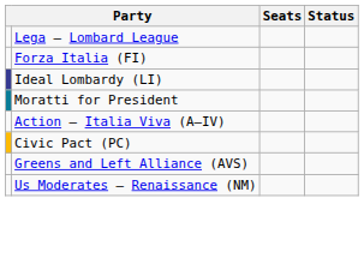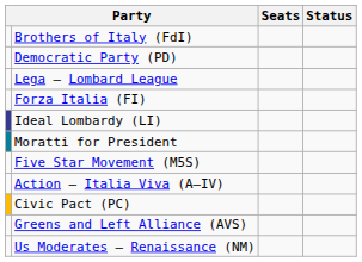+ row: Brothers of Italy (FdI)
+ row: Democratic Party (PD)
+ row: Five Star Movement (M5S)
